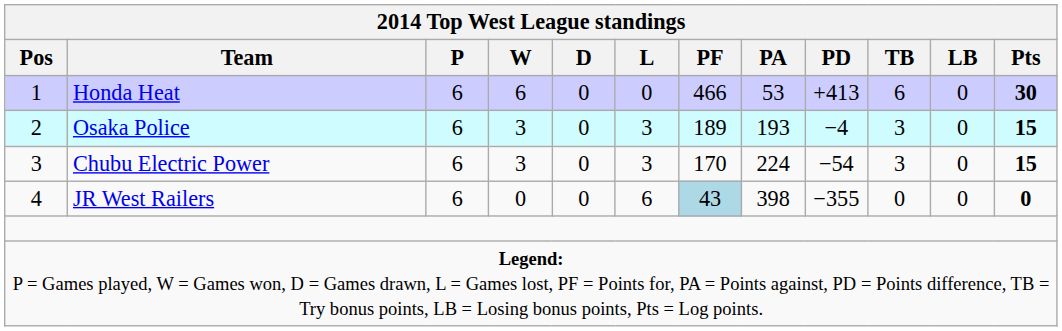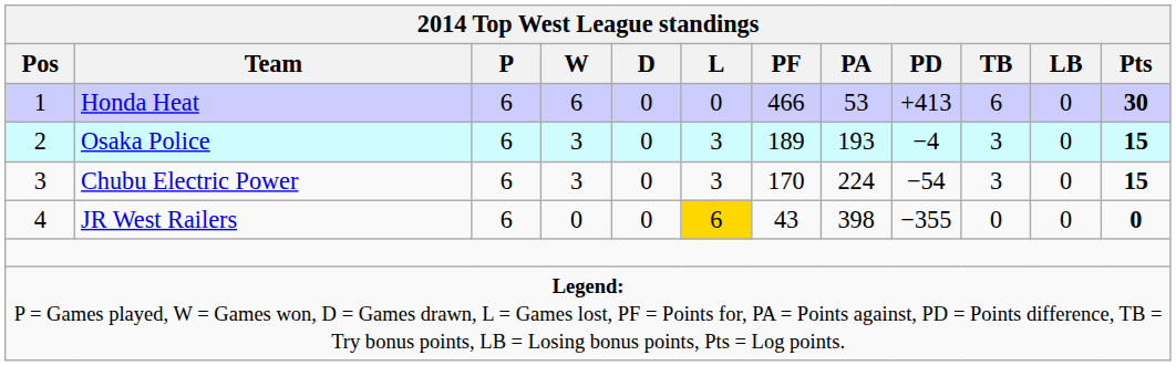JR West Railers | L: no background -> gold background
JR West Railers | PF: lightblue background -> no background
